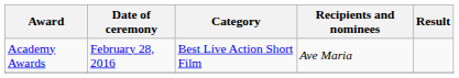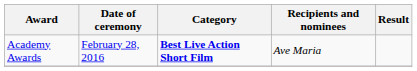Academy Awards | Category: normal -> bold
